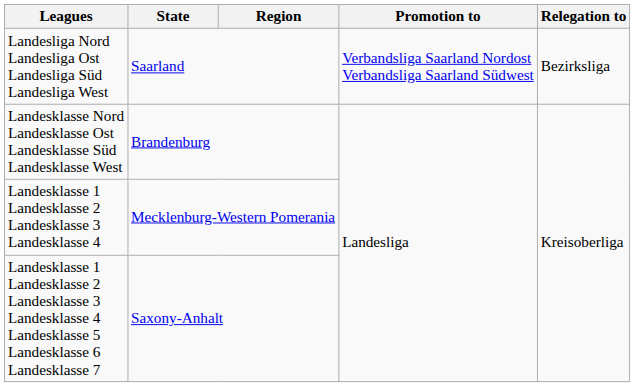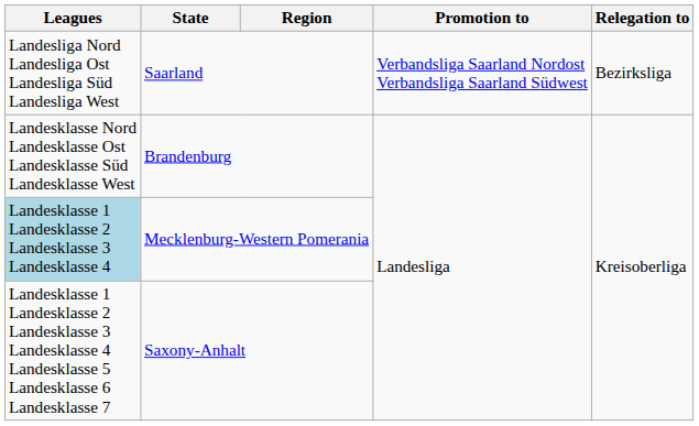Landesklasse 1 Landesklasse 2 Landesklasse 3 Landesklasse 4 | Leagues: no background -> lightblue background
